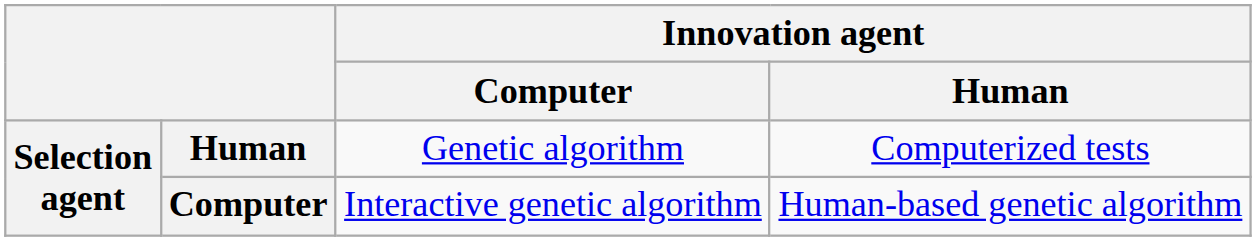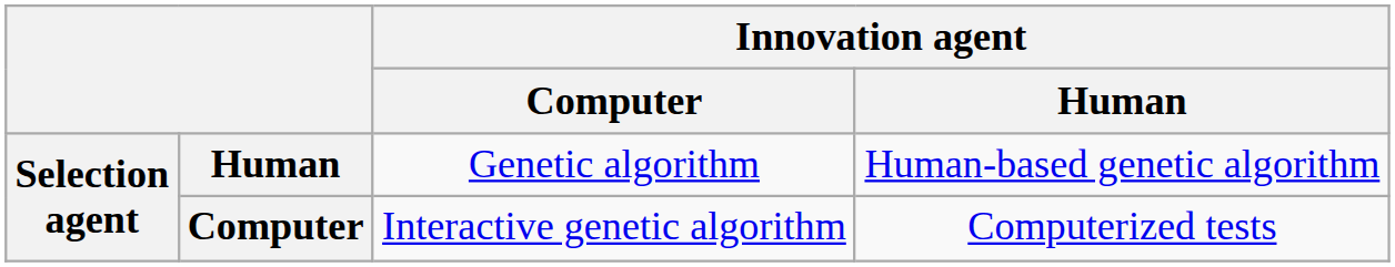row 3 | Innovation agent / Human: Computerized tests -> Human-based genetic algorithm
row 4 | Innovation agent / Human: Human-based genetic algorithm -> Computerized tests
